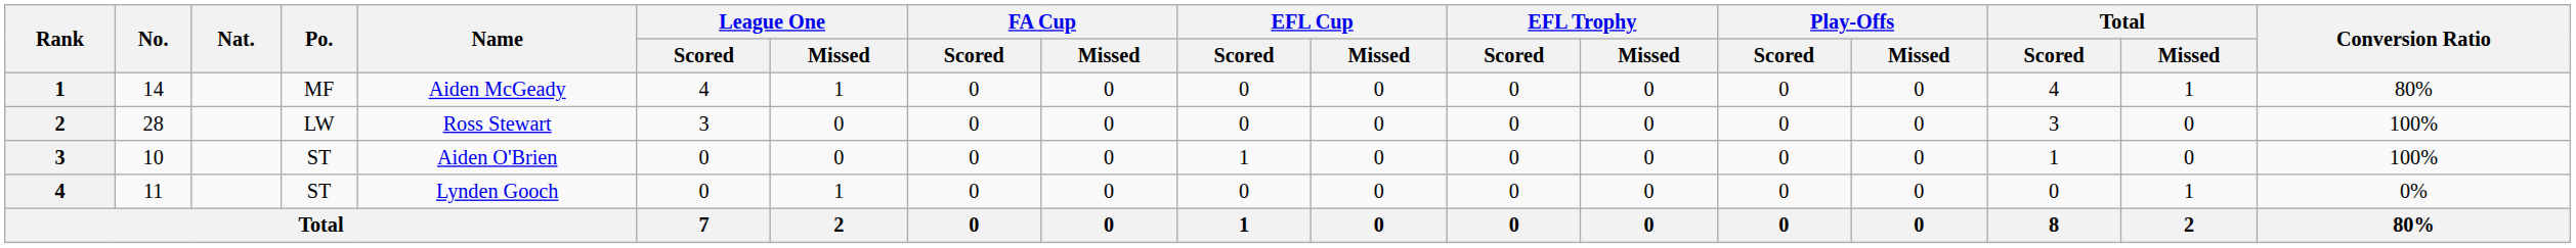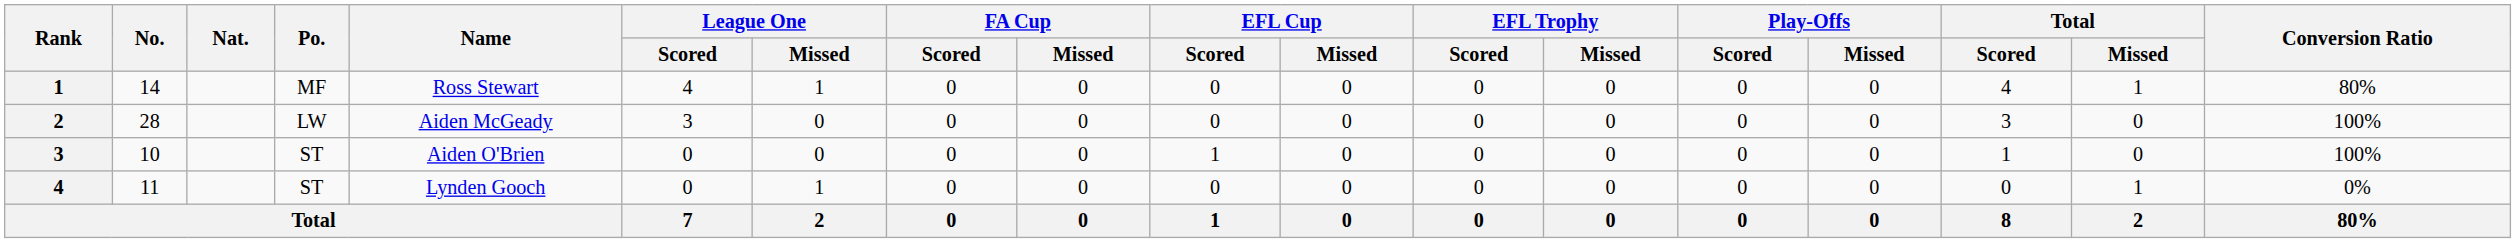row 3 | Name: Aiden McGeady -> Ross Stewart
row 4 | Name: Ross Stewart -> Aiden McGeady
